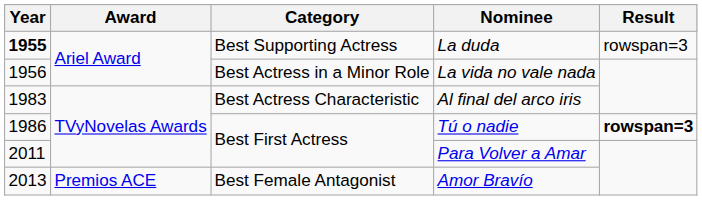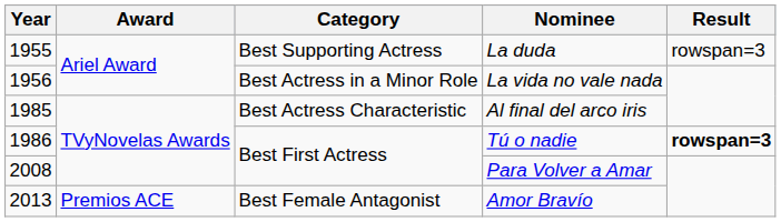La duda | Year: bold -> normal
Al final del arco iris | Year: 1983 -> 1985
Para Volver a Amar | Year: 2011 -> 2008
